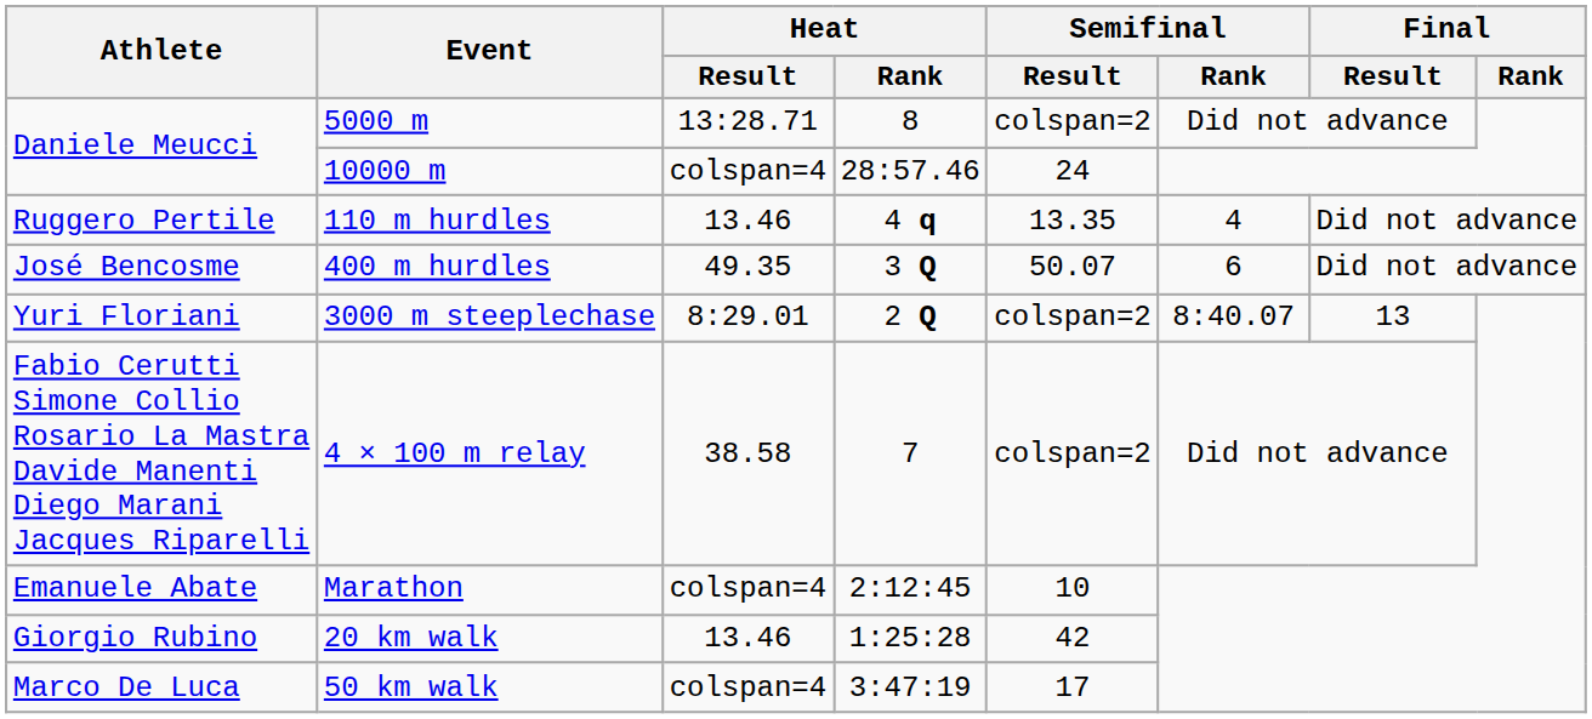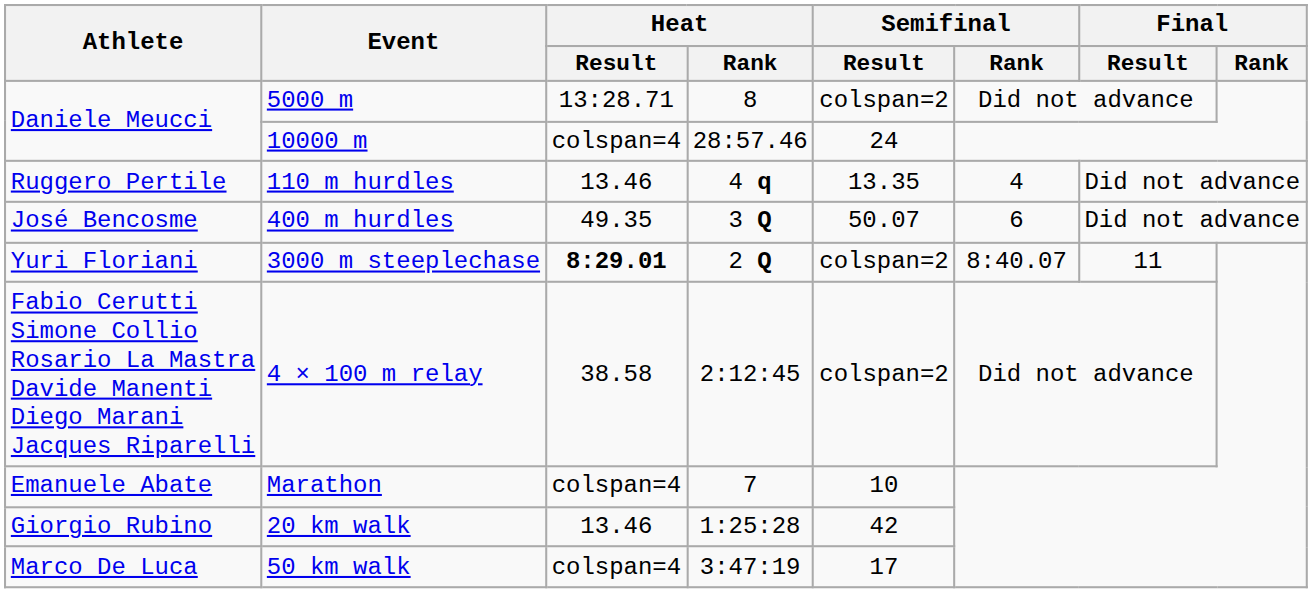3000 m steeplechase | Heat / Result: normal -> bold
3000 m steeplechase | Final / Result: 13 -> 11
4 × 100 m relay | Heat / Rank: 7 -> 2:12:45
Marathon | Heat / Rank: 2:12:45 -> 7
